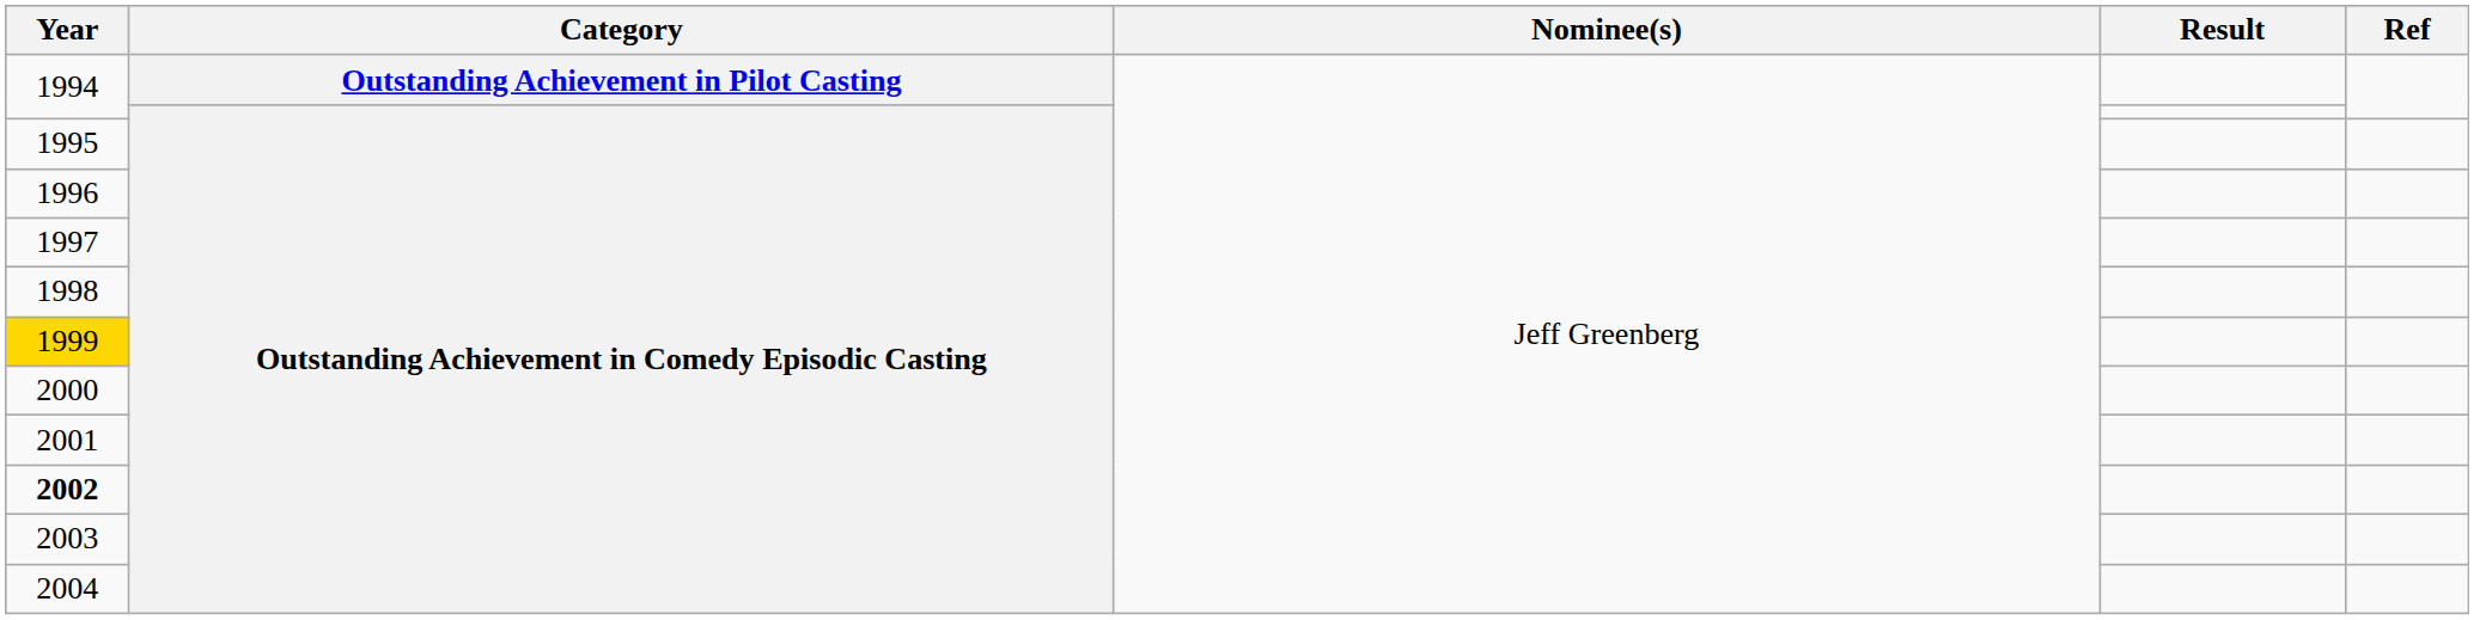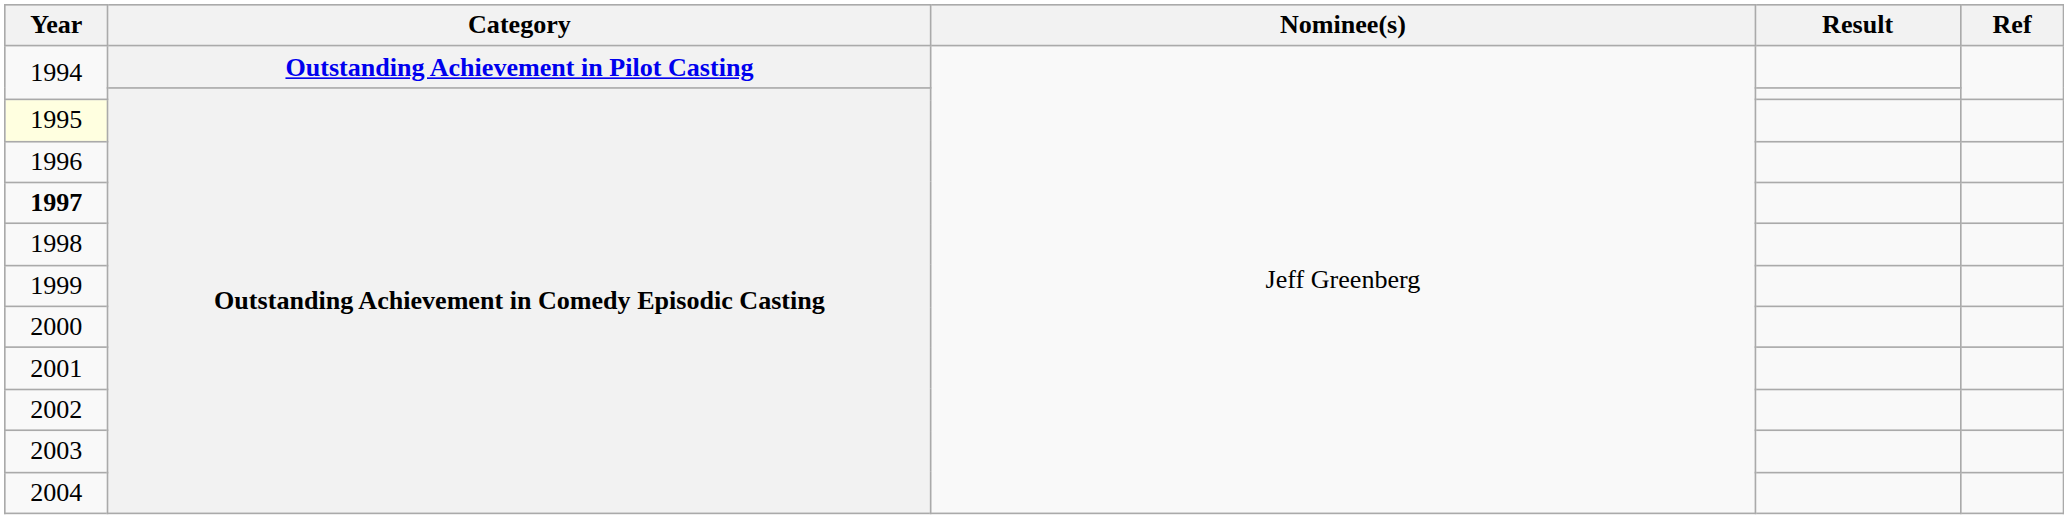1995 | Year: no background -> lightyellow background
1997 | Year: normal -> bold
1999 | Year: gold background -> no background
2002 | Year: bold -> normal
